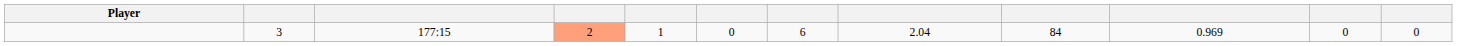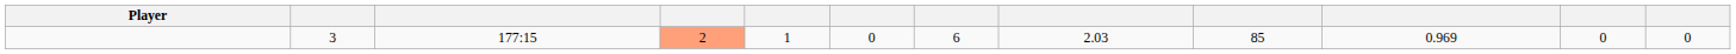row 2 | column 8: 2.04 -> 2.03
row 2 | column 9: 84 -> 85
